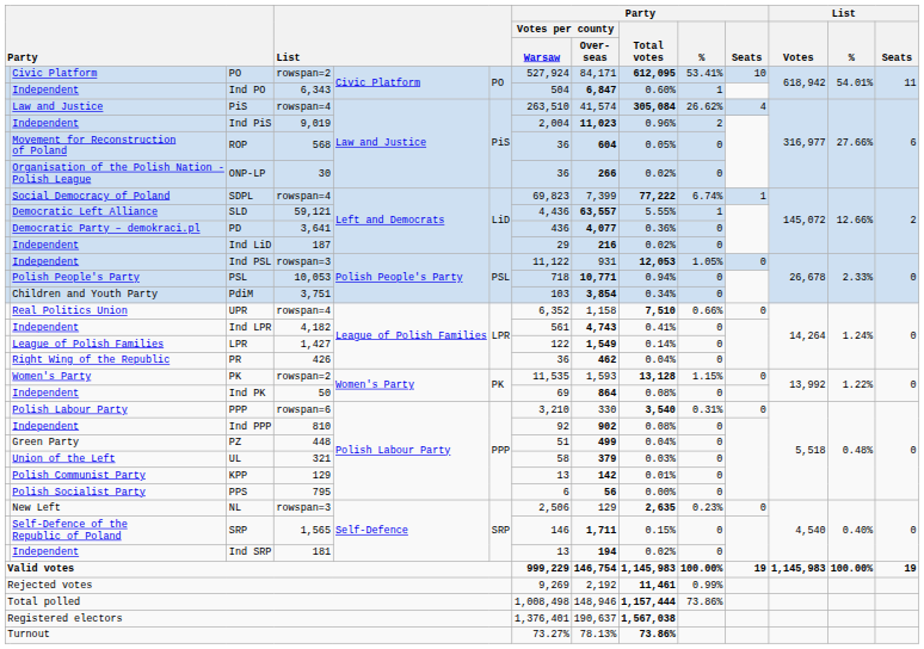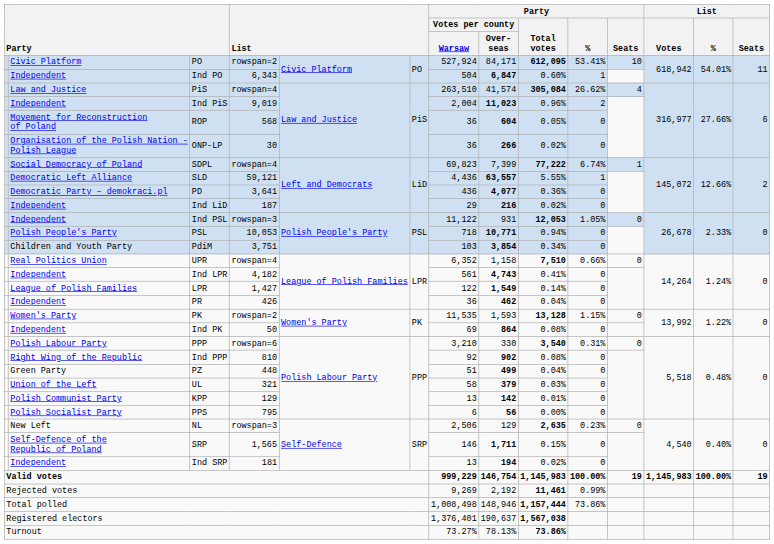PR | column 2: Right Wing of the Republic -> Independent
Ind PPP | column 2: Independent -> Right Wing of the Republic
